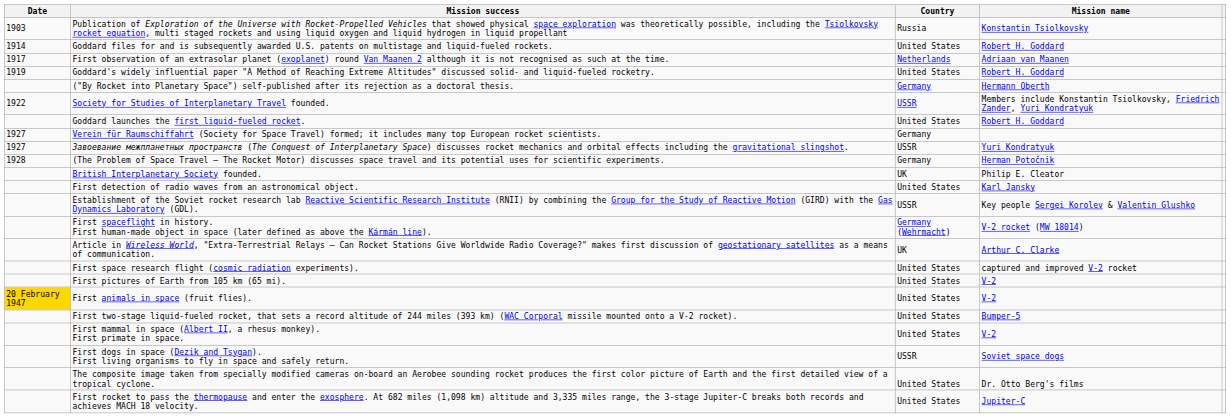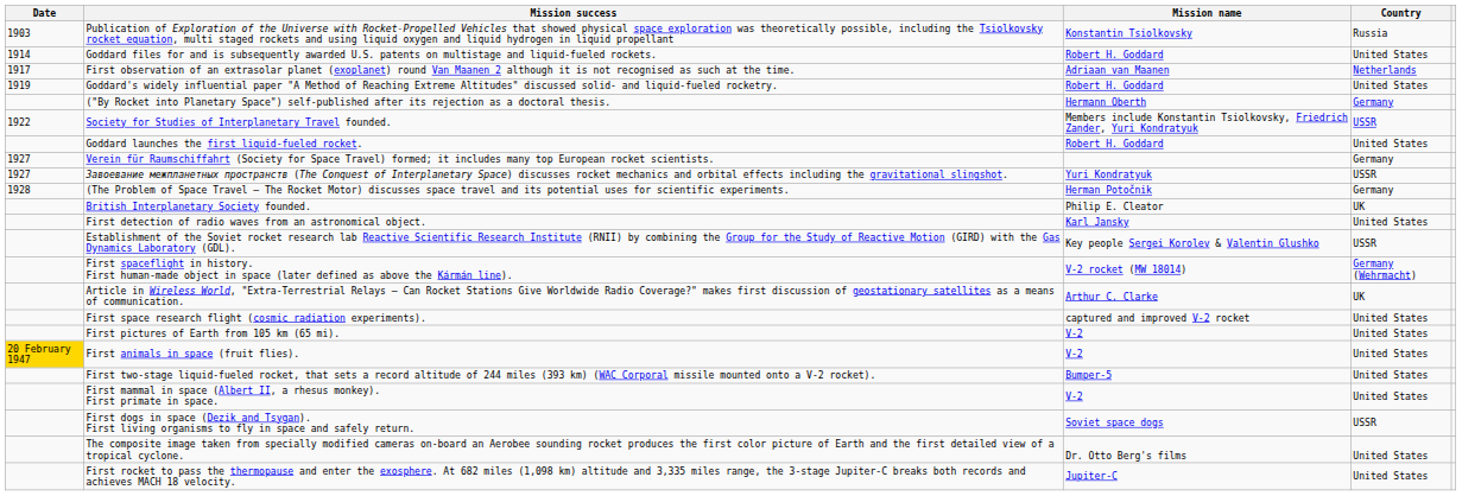columns swapped: Country <-> Mission name
